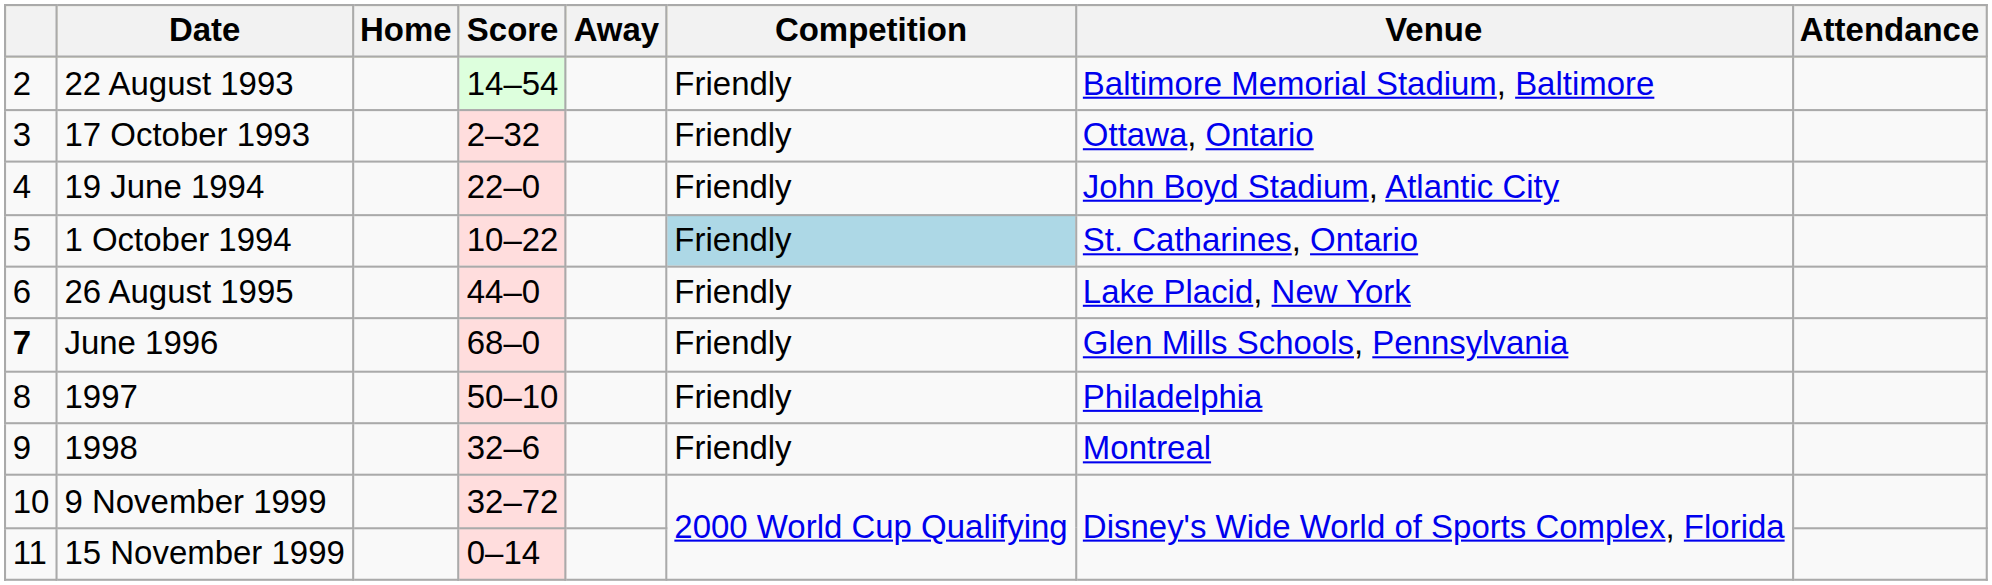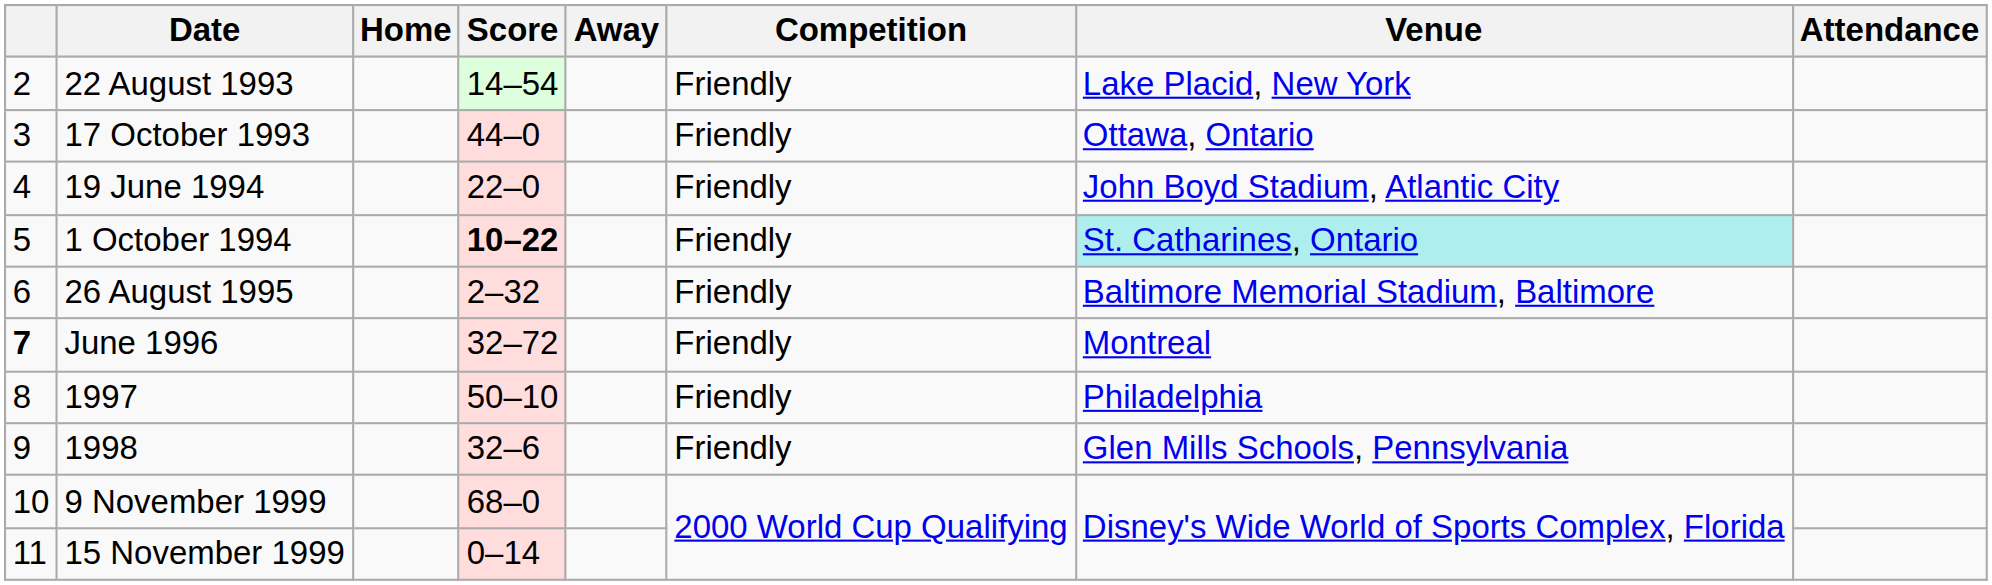22 August 1993 | Venue: Baltimore Memorial Stadium, Baltimore -> Lake Placid, New York
17 October 1993 | Score: 2–32 -> 44–0
1 October 1994 | Score: normal -> bold
1 October 1994 | Competition: lightblue background -> no background
1 October 1994 | Venue: no background -> paleturquoise background
26 August 1995 | Score: 44–0 -> 2–32
26 August 1995 | Venue: Lake Placid, New York -> Baltimore Memorial Stadium, Baltimore
June 1996 | Score: 68–0 -> 32–72
June 1996 | Venue: Glen Mills Schools, Pennsylvania -> Montreal
1998 | Venue: Montreal -> Glen Mills Schools, Pennsylvania
9 November 1999 | Score: 32–72 -> 68–0
